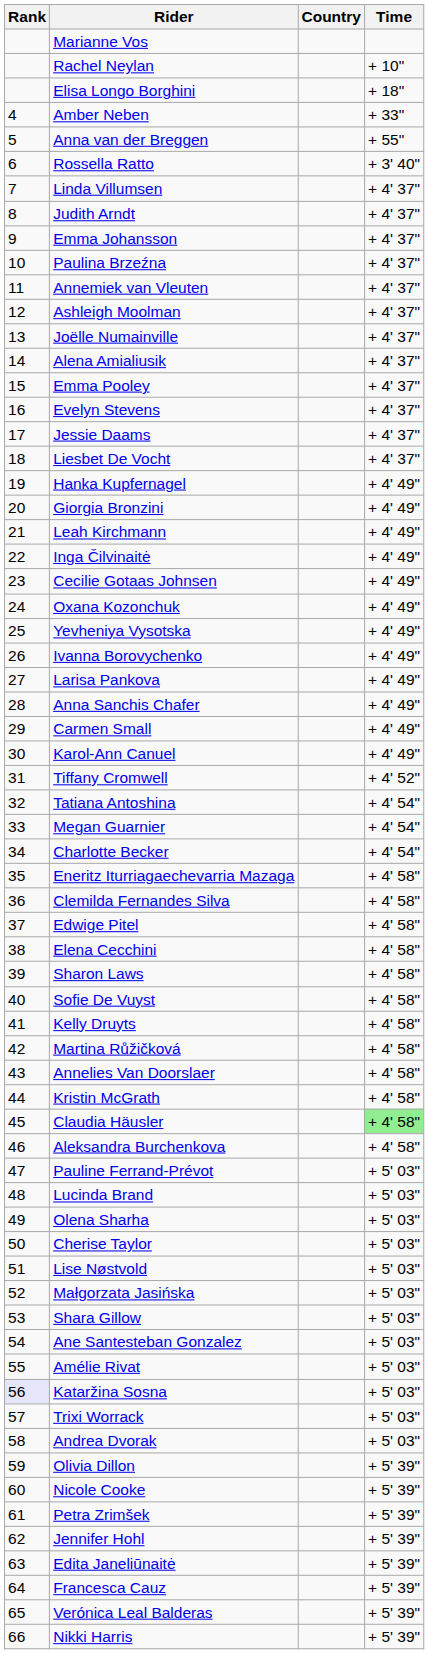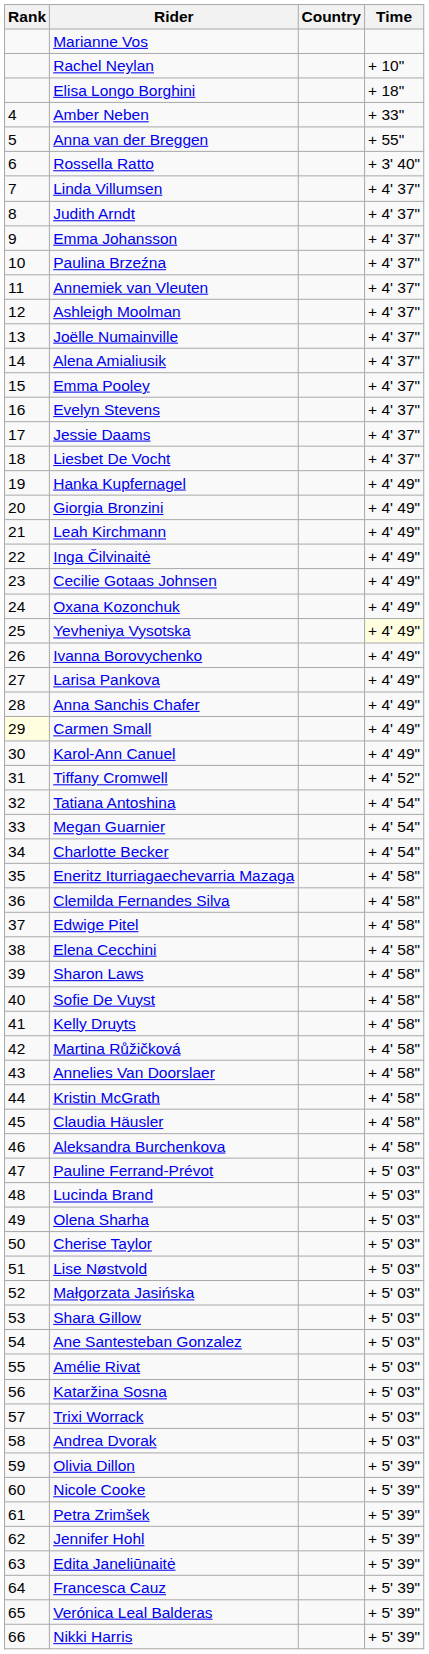Yevheniya Vysotska | Time: no background -> lightyellow background
Carmen Small | Rank: no background -> lightyellow background
Claudia Häusler | Time: lightgreen background -> no background
Kataržina Sosna | Rank: lavender background -> no background
